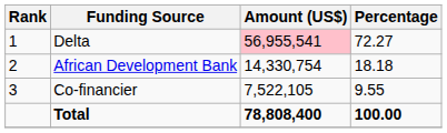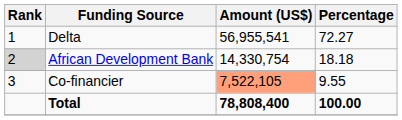Delta | Amount (US$): pink background -> no background
African Development Bank | Rank: no background -> lightgrey background
Co-financier | Amount (US$): no background -> lightsalmon background
